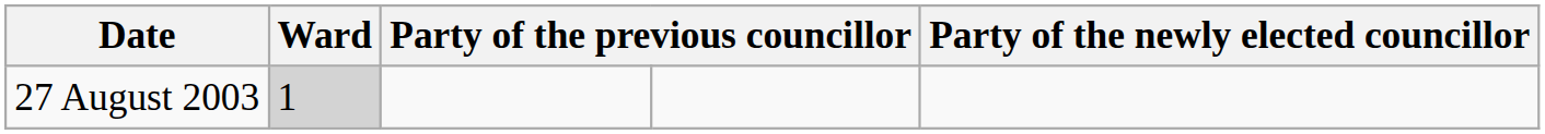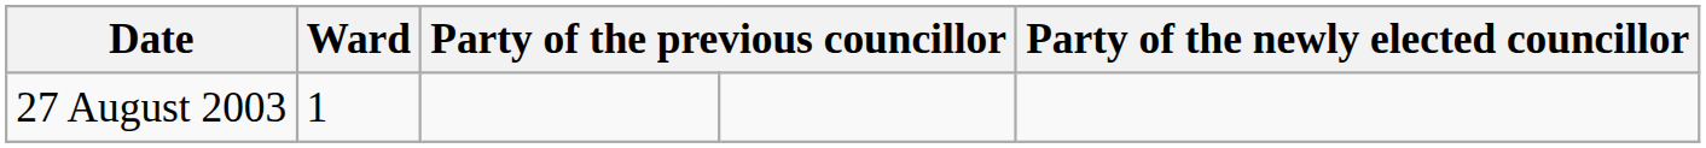27 August 2003 | Ward: lightgrey background -> no background
